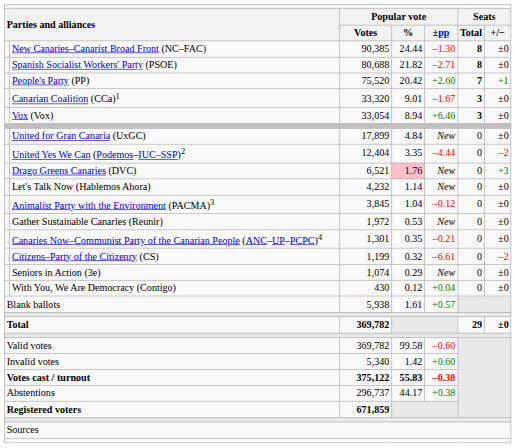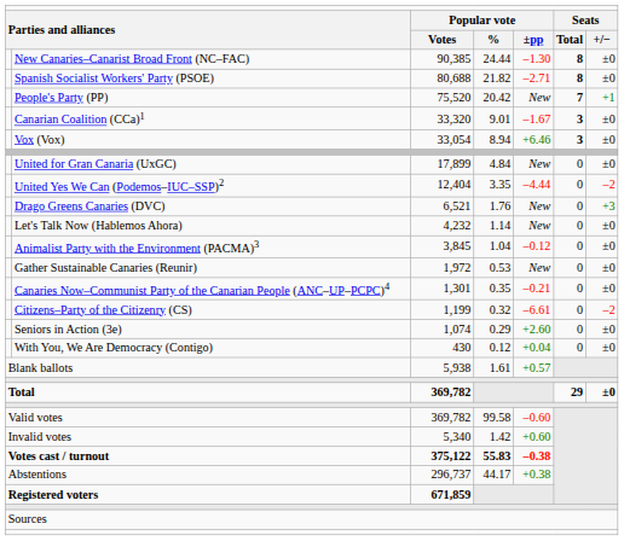People's Party (PP) | column 5: +2.60 -> New
Drago Greens Canaries (DVC) | column 4: pink background -> no background
Seniors in Action (3e) | column 5: New -> +2.60
